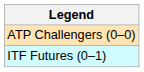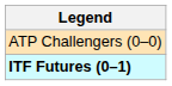row 3 | column 1: normal -> bold
